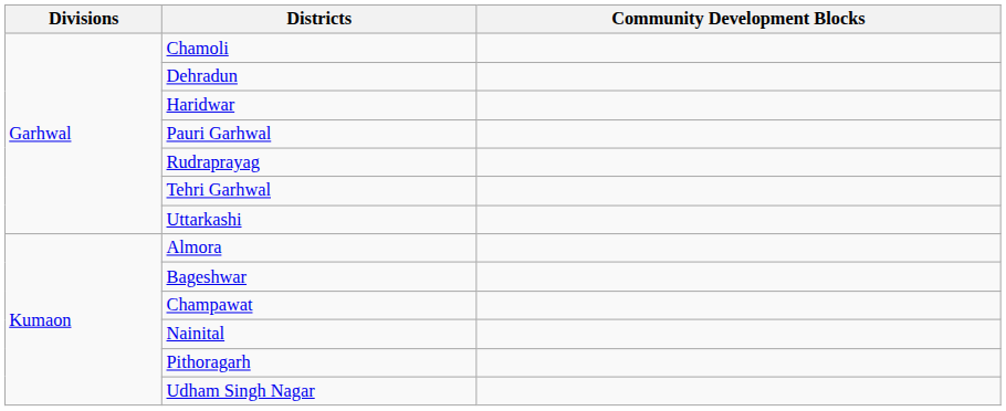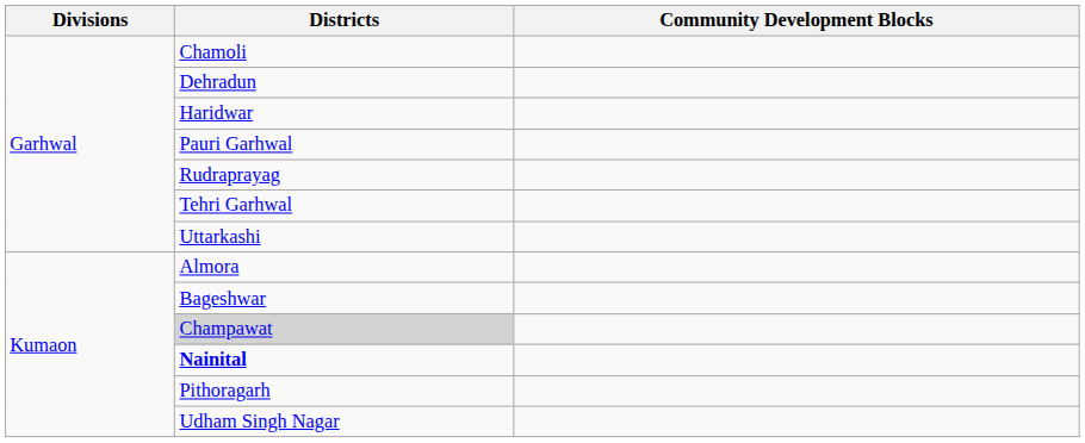Champawat | Districts: no background -> lightgrey background
Nainital | Districts: normal -> bold
